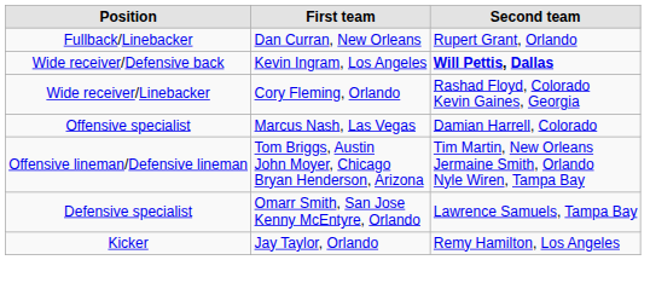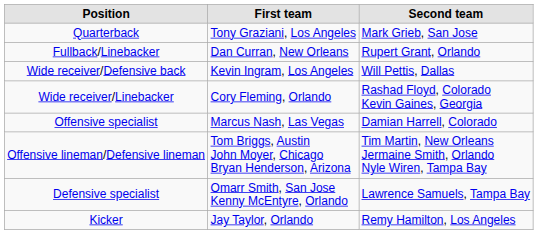+ row: Quarterback | Tony Graziani, Los Angeles | Mark Grieb, San Jose
Wide receiver/Defensive back | Second team: bold -> normal
